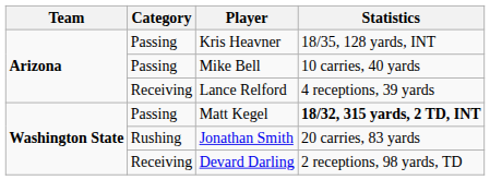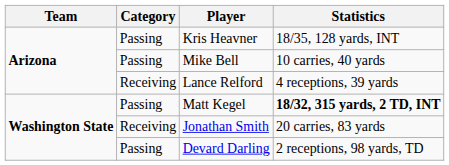Jonathan Smith | Category: Rushing -> Receiving
Devard Darling | Category: Receiving -> Passing
